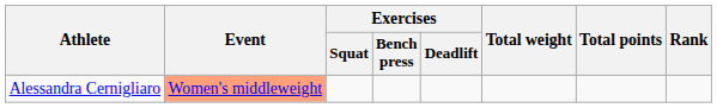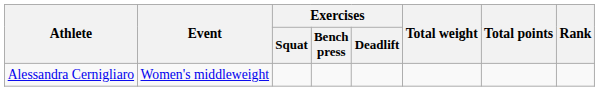Alessandra Cernigliaro | Event: lightsalmon background -> no background
